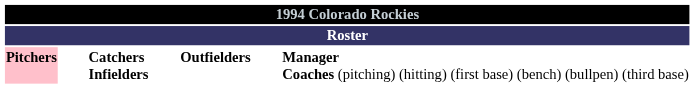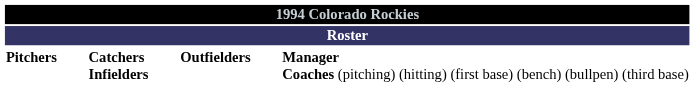Pitchers | column 1: pink background -> no background
